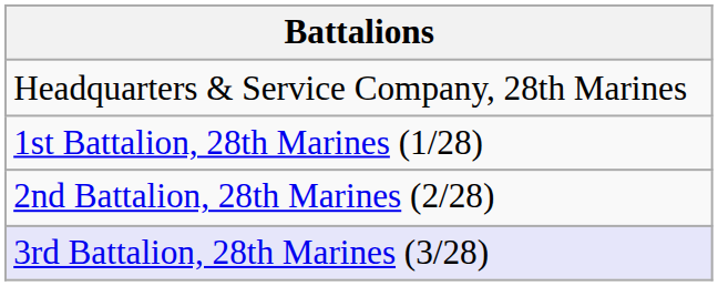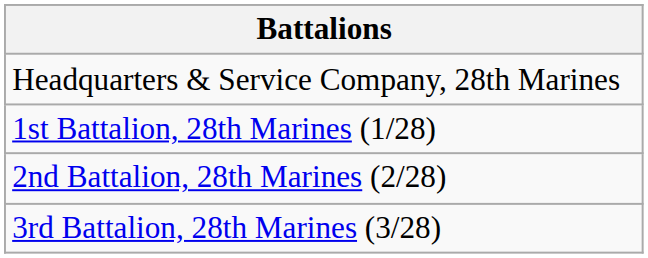row 5 | column 1: lavender background -> no background
